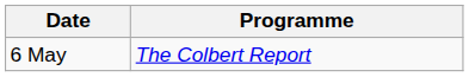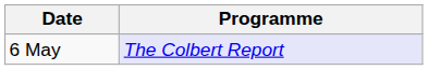6 May | Programme: no background -> lavender background
